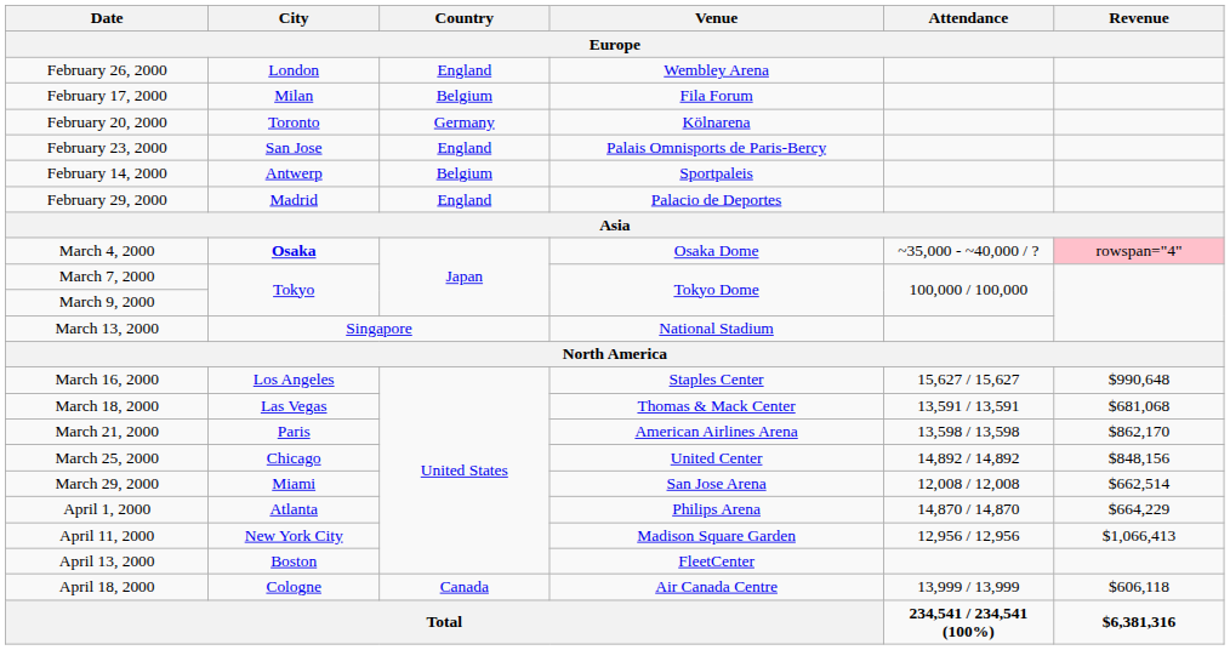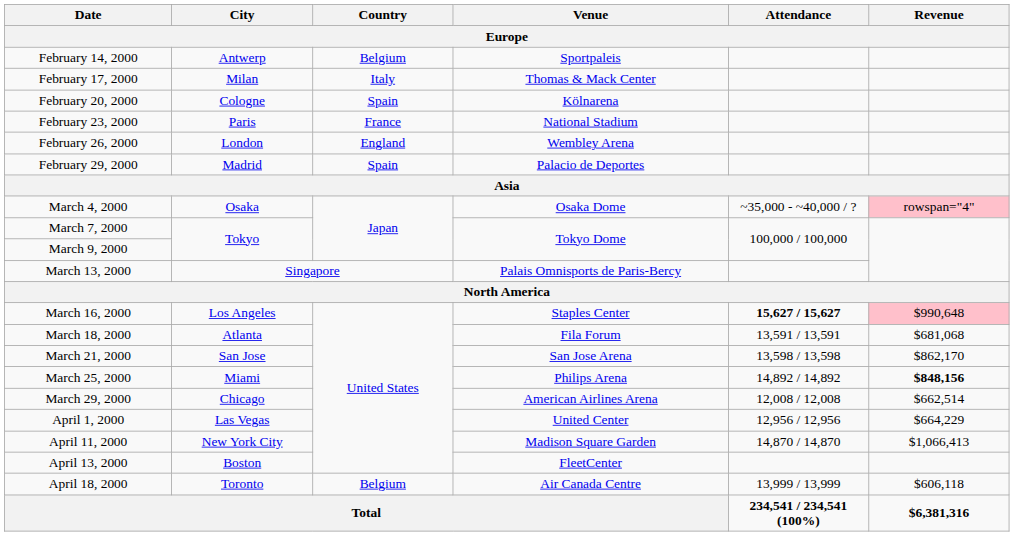rows swapped: February 14, 2000 <-> February 26, 2000
February 17, 2000 | Country: Belgium -> Italy
February 17, 2000 | Venue: Fila Forum -> Thomas & Mack Center
February 20, 2000 | City: Toronto -> Cologne
February 20, 2000 | Country: Germany -> Spain
February 23, 2000 | City: San Jose -> Paris
February 23, 2000 | Country: England -> France
February 23, 2000 | Venue: Palais Omnisports de Paris-Bercy -> National Stadium
February 29, 2000 | Country: England -> Spain
March 4, 2000 | City: bold -> normal
March 13, 2000 | Venue: National Stadium -> Palais Omnisports de Paris-Bercy
March 16, 2000 | Attendance: normal -> bold
March 16, 2000 | Revenue: no background -> pink background
March 18, 2000 | City: Las Vegas -> Atlanta
March 18, 2000 | Venue: Thomas & Mack Center -> Fila Forum
March 21, 2000 | City: Paris -> San Jose
March 21, 2000 | Venue: American Airlines Arena -> San Jose Arena
March 25, 2000 | City: Chicago -> Miami
March 25, 2000 | Venue: United Center -> Philips Arena
March 25, 2000 | Revenue: normal -> bold
March 29, 2000 | City: Miami -> Chicago
March 29, 2000 | Venue: San Jose Arena -> American Airlines Arena
April 1, 2000 | City: Atlanta -> Las Vegas
April 1, 2000 | Venue: Philips Arena -> United Center
April 1, 2000 | Attendance: 14,870 / 14,870 -> 12,956 / 12,956
April 11, 2000 | Attendance: 12,956 / 12,956 -> 14,870 / 14,870
April 18, 2000 | City: Cologne -> Toronto
April 18, 2000 | Country: Canada -> Belgium
